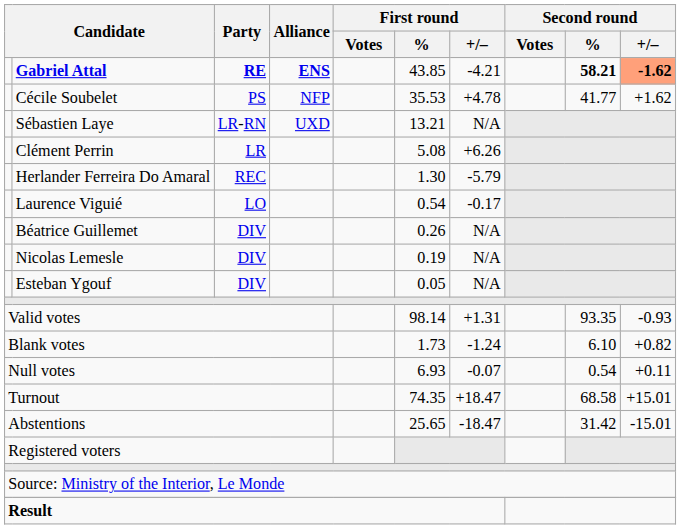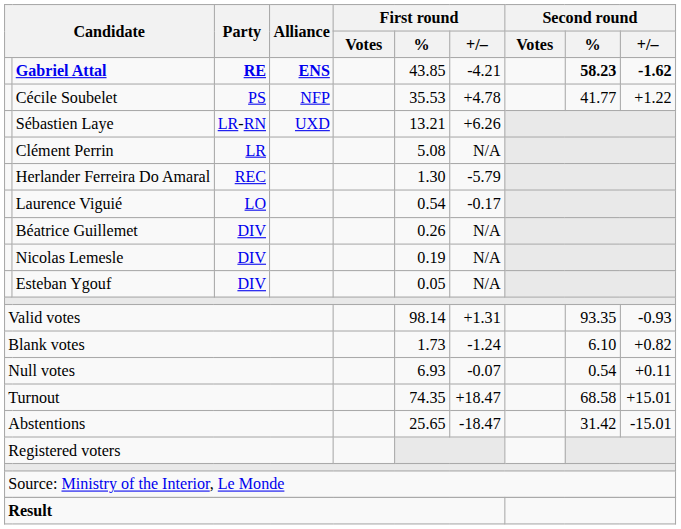Gabriel Attal | Second round / %: 58.21 -> 58.23
Gabriel Attal | Second round / +/–: lightsalmon background -> no background
Cécile Soubelet | Second round / +/–: +1.62 -> +1.22
Sébastien Laye | First round / +/–: N/A -> +6.26
Clément Perrin | First round / +/–: +6.26 -> N/A
